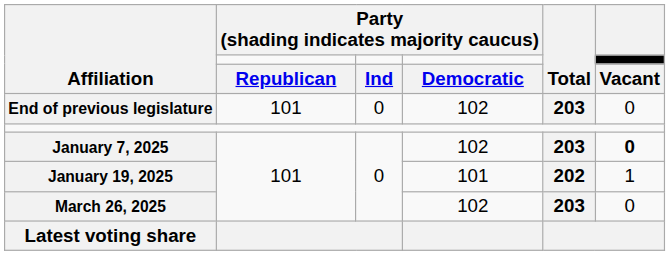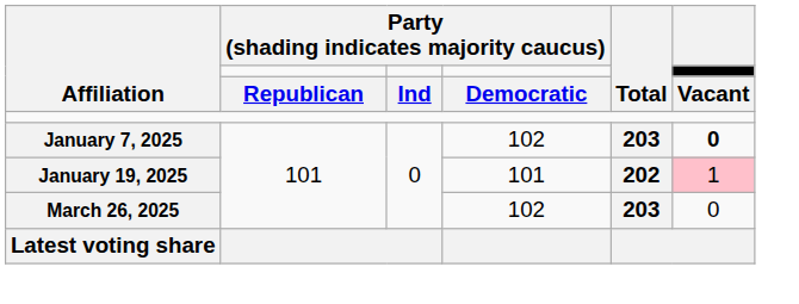- row: End of previous legislature | 101 | 0 | 102 | 203 | 0
January 19, 2025 | column 6: no background -> pink background
